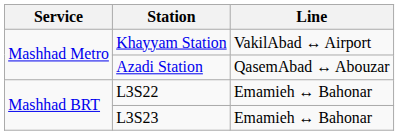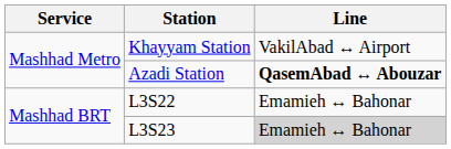Azadi Station | Line: normal -> bold
L3S23 | Line: no background -> lightgrey background
